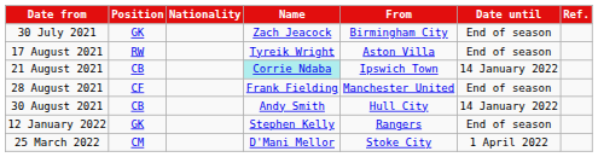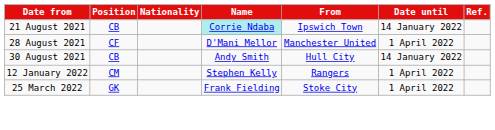- row: 30 July 2021 | GK | Zach Jeacock | Birmingham City | End of season
- row: 17 August 2021 | RW | Tyreik Wright | Aston Villa | End of season
28 August 2021 | Name: Frank Fielding -> D'Mani Mellor
28 August 2021 | Date until: End of season -> 1 April 2022
12 January 2022 | Position: GK -> CM
12 January 2022 | Date until: End of season -> 1 April 2022
25 March 2022 | Position: CM -> GK
25 March 2022 | Name: D'Mani Mellor -> Frank Fielding
